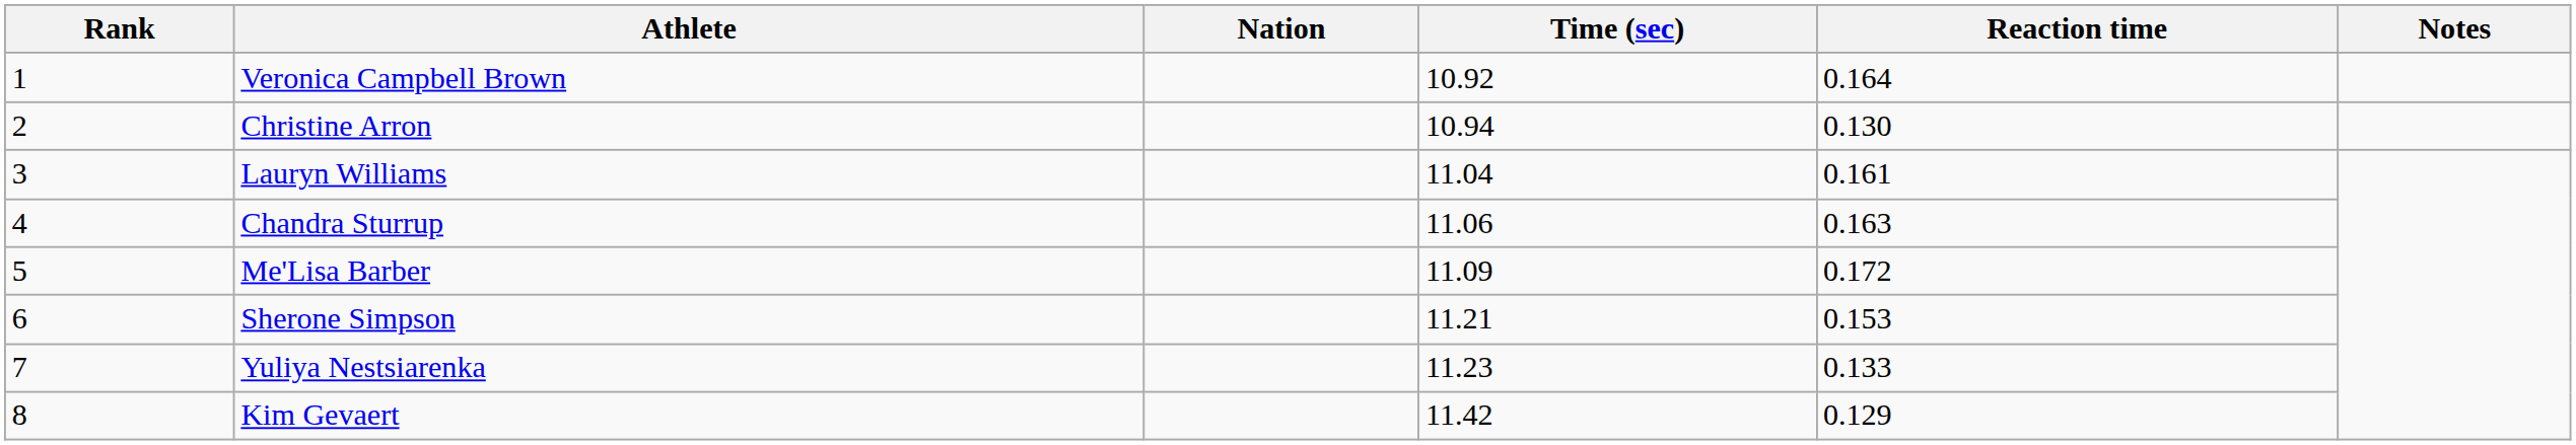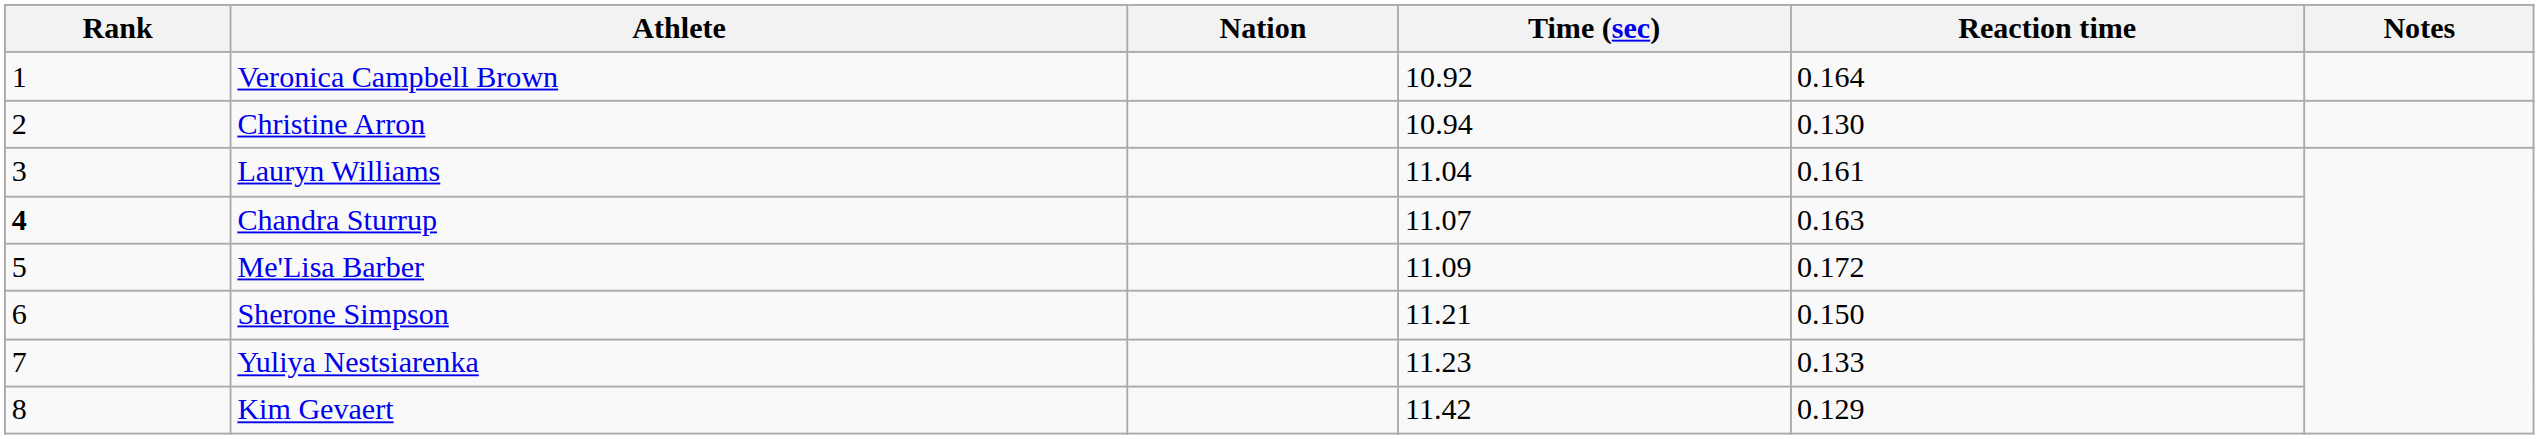Chandra Sturrup | Rank: normal -> bold
Chandra Sturrup | Time (sec): 11.06 -> 11.07
Sherone Simpson | Reaction time: 0.153 -> 0.150
